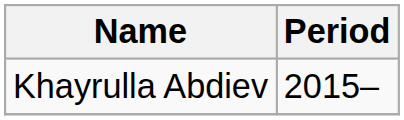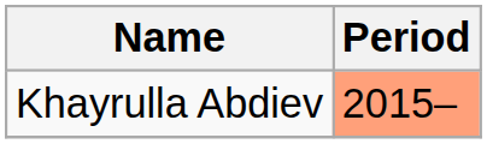Khayrulla Abdiev | Period: no background -> lightsalmon background
